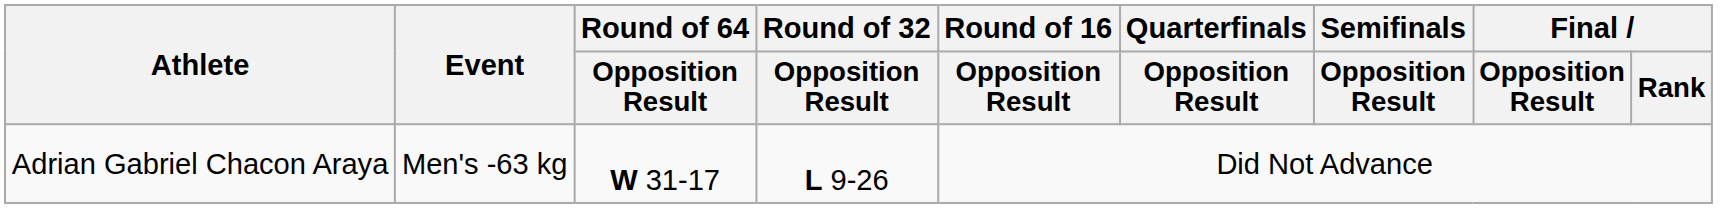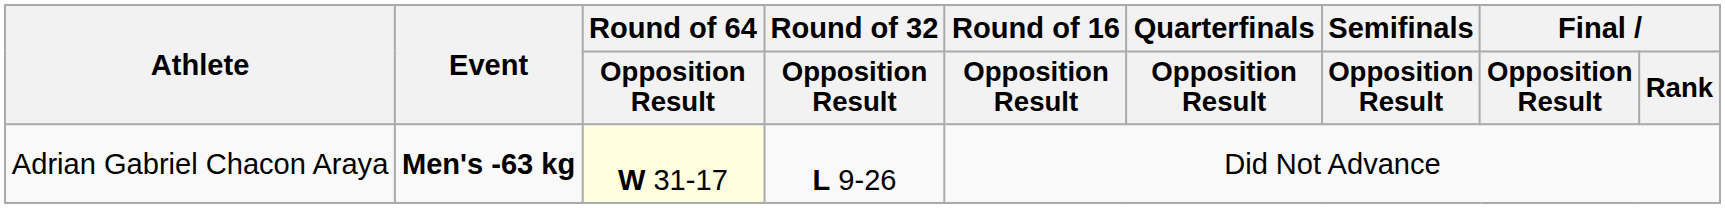Adrian Gabriel Chacon Araya | Event: normal -> bold
Adrian Gabriel Chacon Araya | Round of 64 / Opposition Result: no background -> lightyellow background
